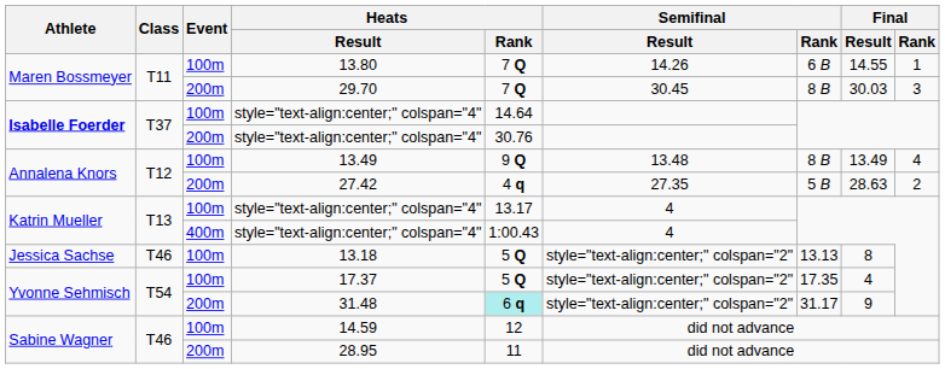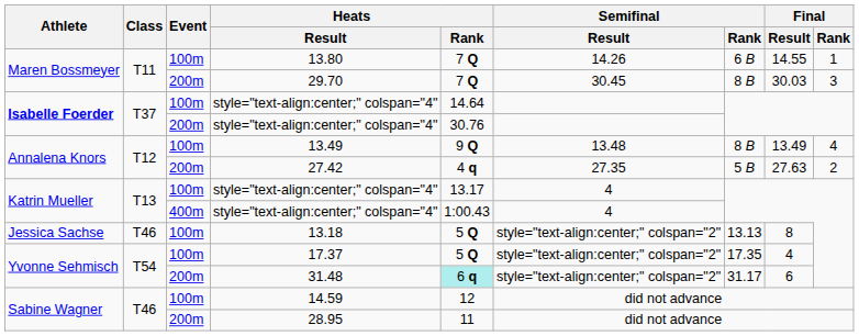27.42 | Final / Result: 28.63 -> 27.63
31.48 | Final / Result: 9 -> 6
